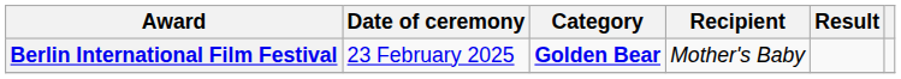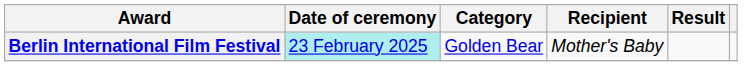Berlin International Film Festival | Date of ceremony: no background -> paleturquoise background
Berlin International Film Festival | Category: bold -> normal
